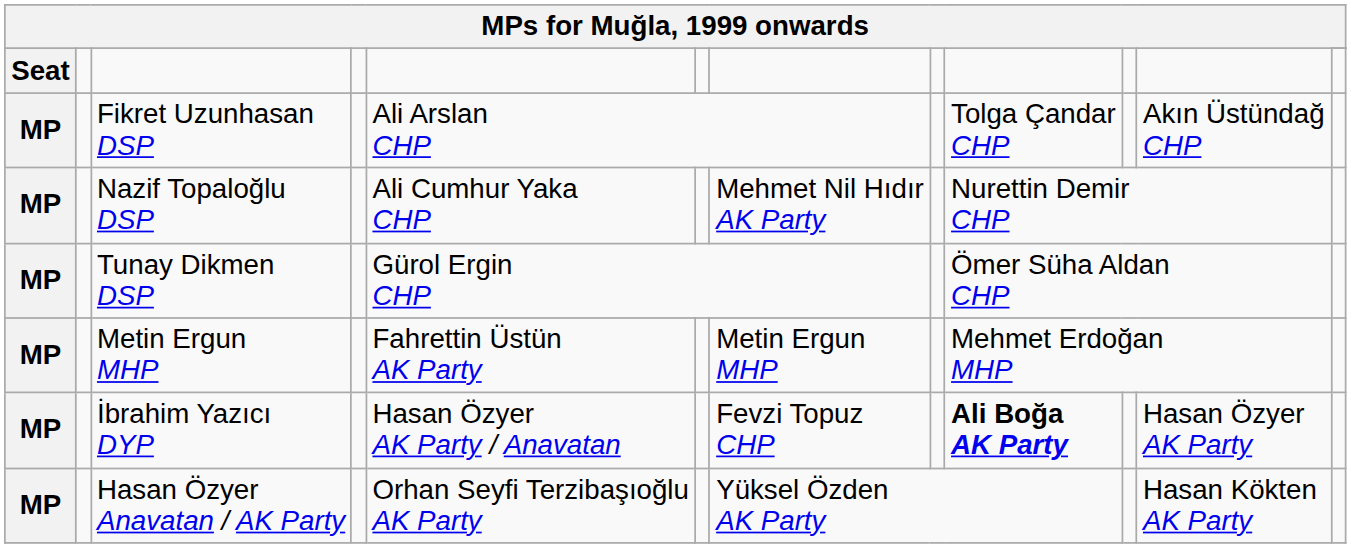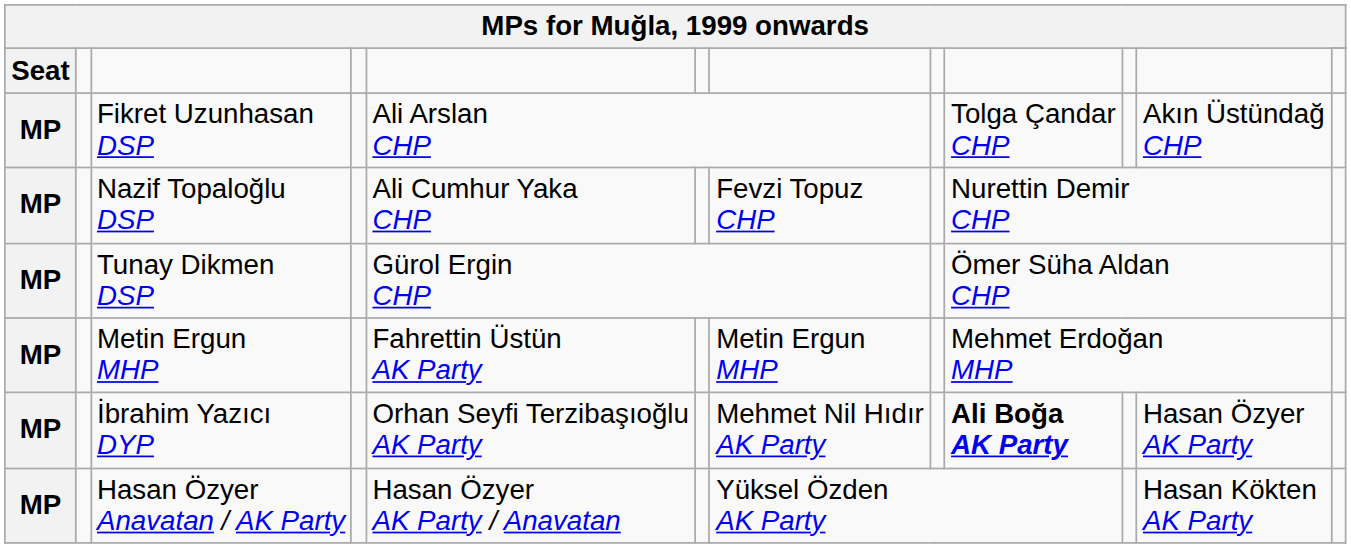Nazif Topaloğlu DSP | column 7: Mehmet Nil Hıdır AK Party -> Fevzi Topuz CHP
İbrahim Yazıcı DYP | column 5: Hasan Özyer AK Party / Anavatan -> Orhan Seyfi Terzibaşıoğlu AK Party
İbrahim Yazıcı DYP | column 7: Fevzi Topuz CHP -> Mehmet Nil Hıdır AK Party
Hasan Özyer Anavatan / AK Party | column 5: Orhan Seyfi Terzibaşıoğlu AK Party -> Hasan Özyer AK Party / Anavatan
